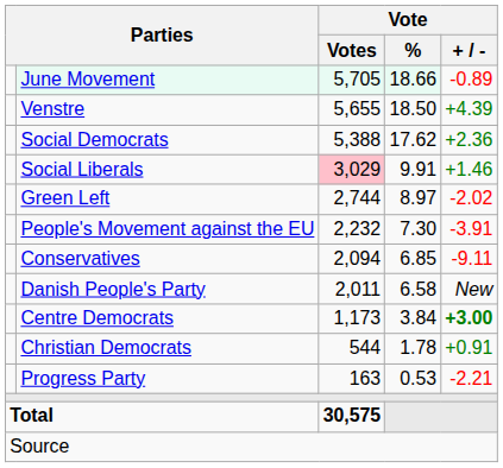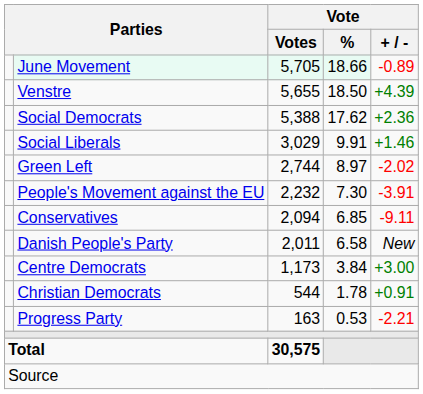Social Liberals | Vote / Votes: pink background -> no background
Centre Democrats | Vote / + / -: bold -> normal
